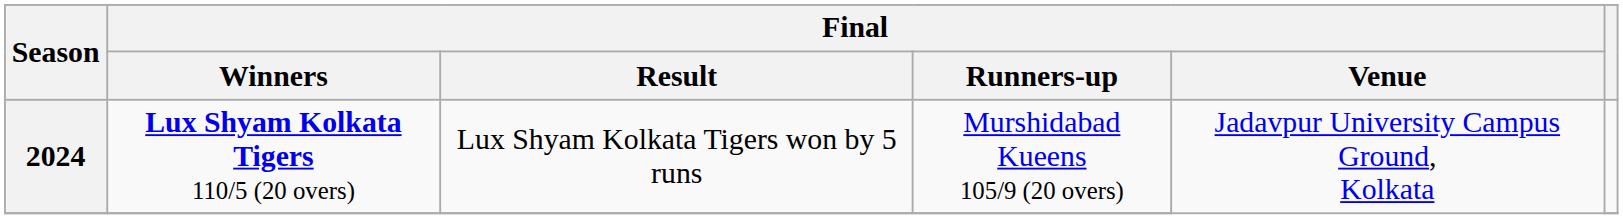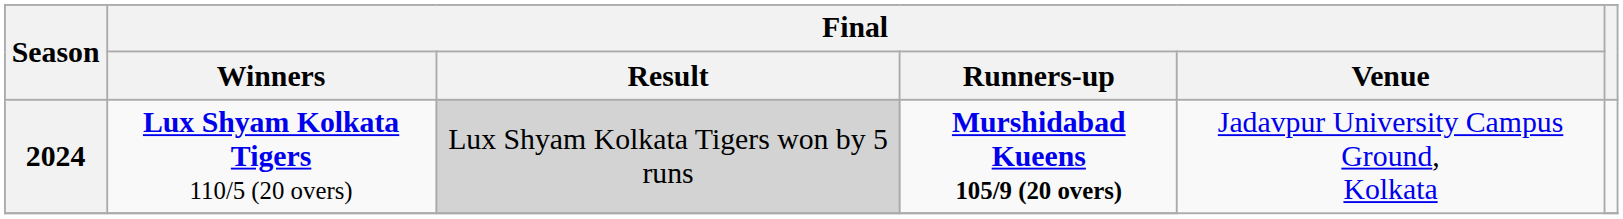2024 | Final / Result: no background -> lightgrey background
2024 | Final / Runners-up: normal -> bold
